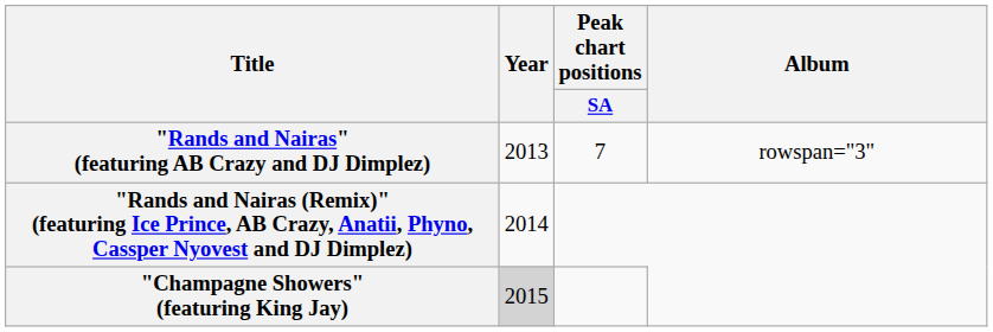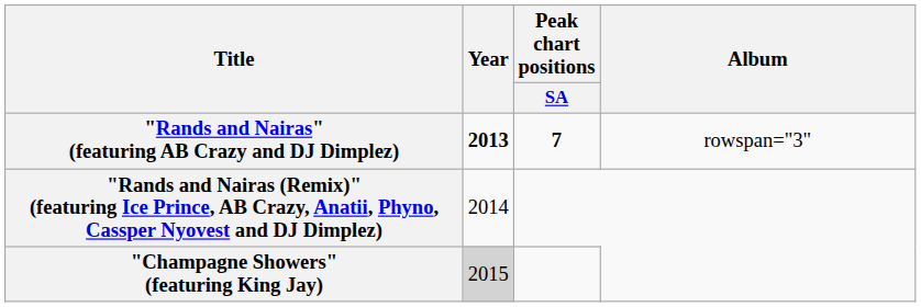"Rands and Nairas" (featuring AB Crazy and DJ Dimplez) | Year: normal -> bold
"Rands and Nairas" (featuring AB Crazy and DJ Dimplez) | Peak chart positions / SA: normal -> bold
